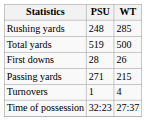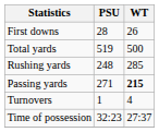rows swapped: First downs <-> Rushing yards
Passing yards | WT: normal -> bold
